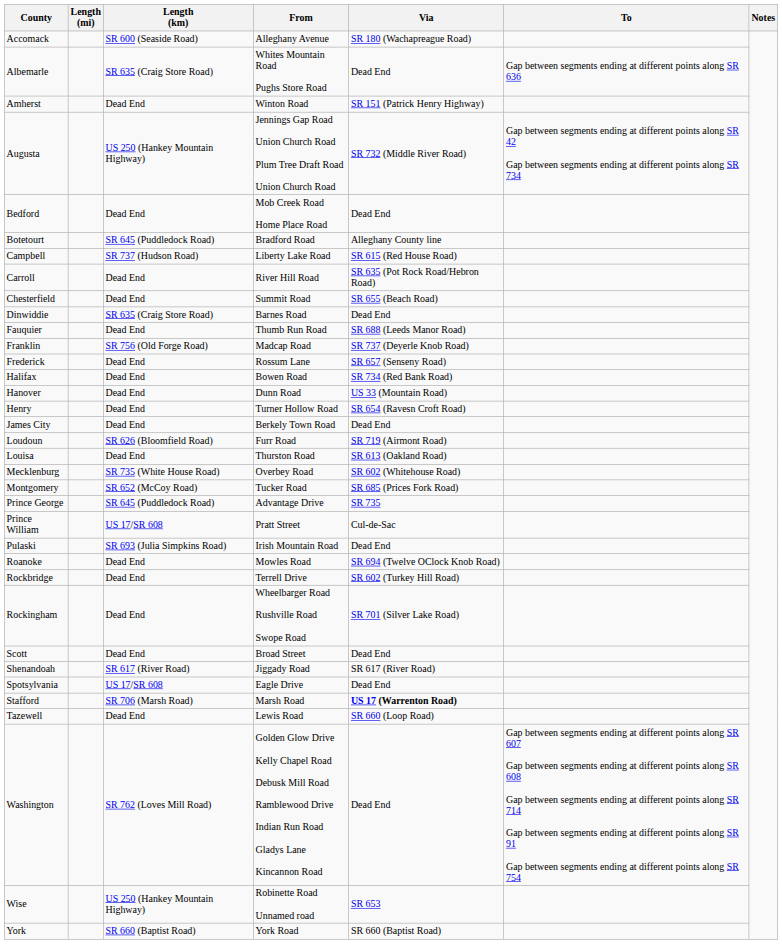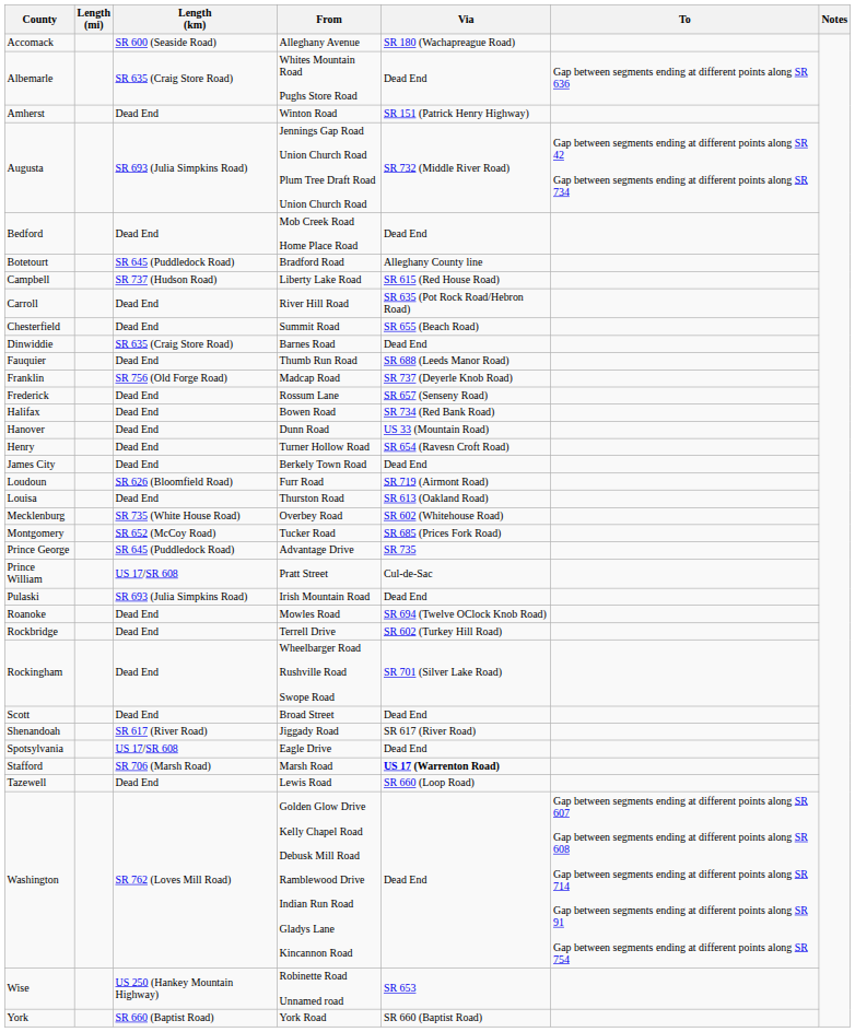Augusta | Length (km): US 250 (Hankey Mountain Highway) -> SR 693 (Julia Simpkins Road)
